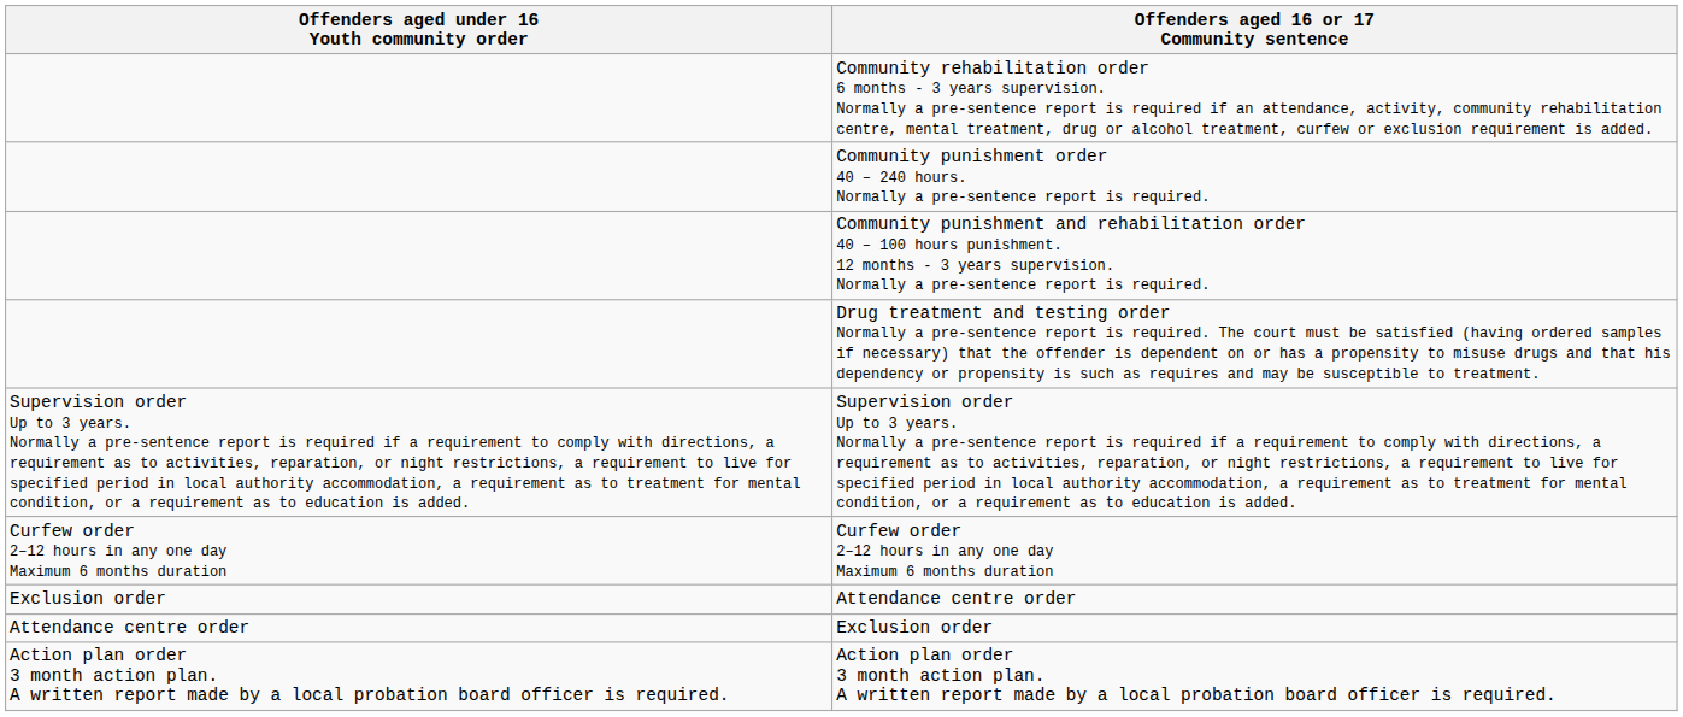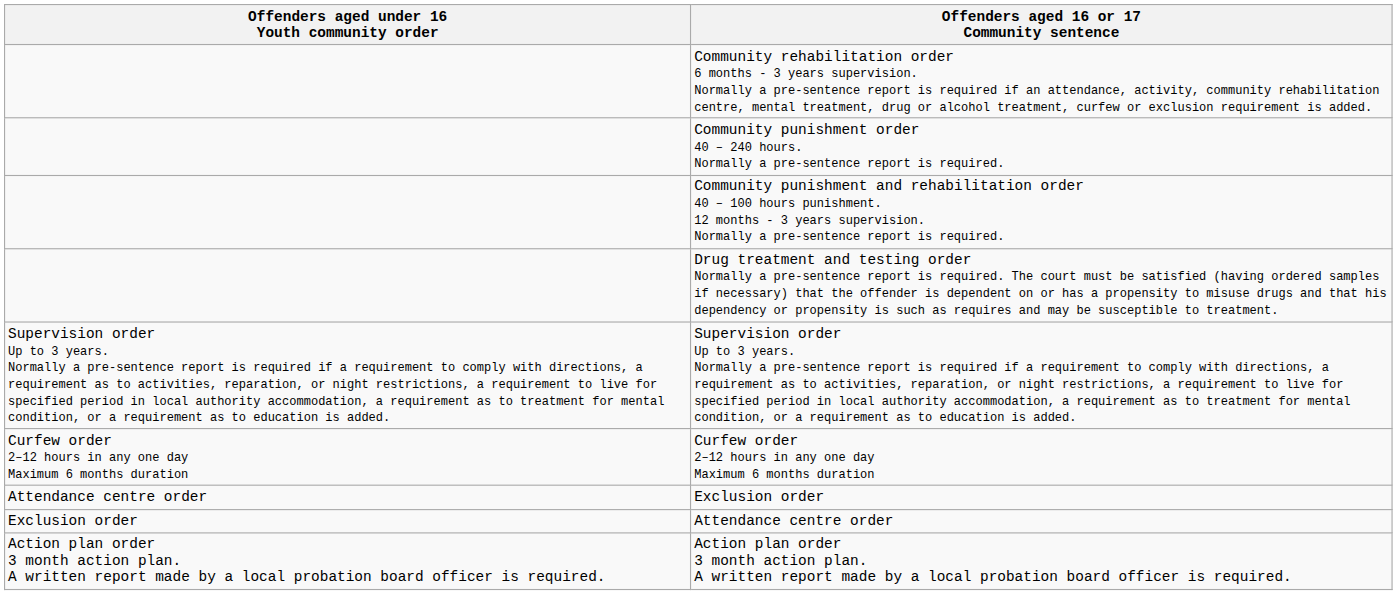row 8 | Offenders aged under 16 Youth community order: Exclusion order -> Attendance centre order
row 8 | Offenders aged 16 or 17 Community sentence: Attendance centre order -> Exclusion order
row 9 | Offenders aged under 16 Youth community order: Attendance centre order -> Exclusion order
row 9 | Offenders aged 16 or 17 Community sentence: Exclusion order -> Attendance centre order
